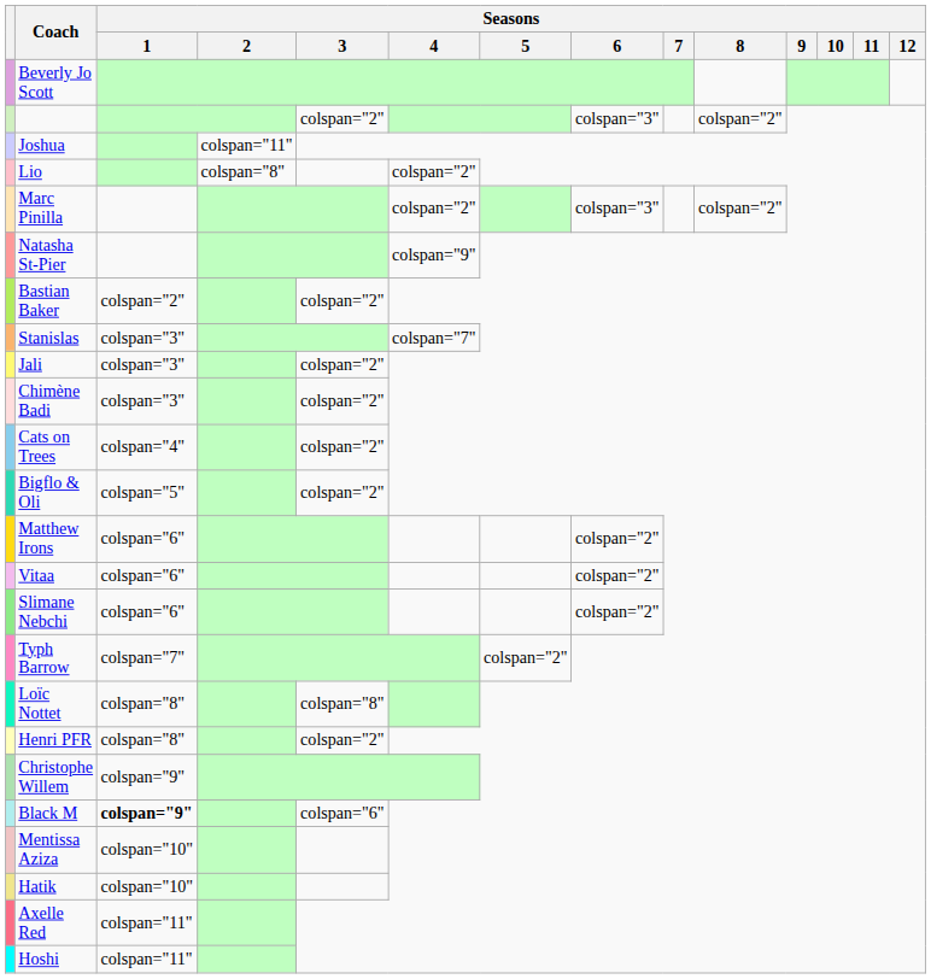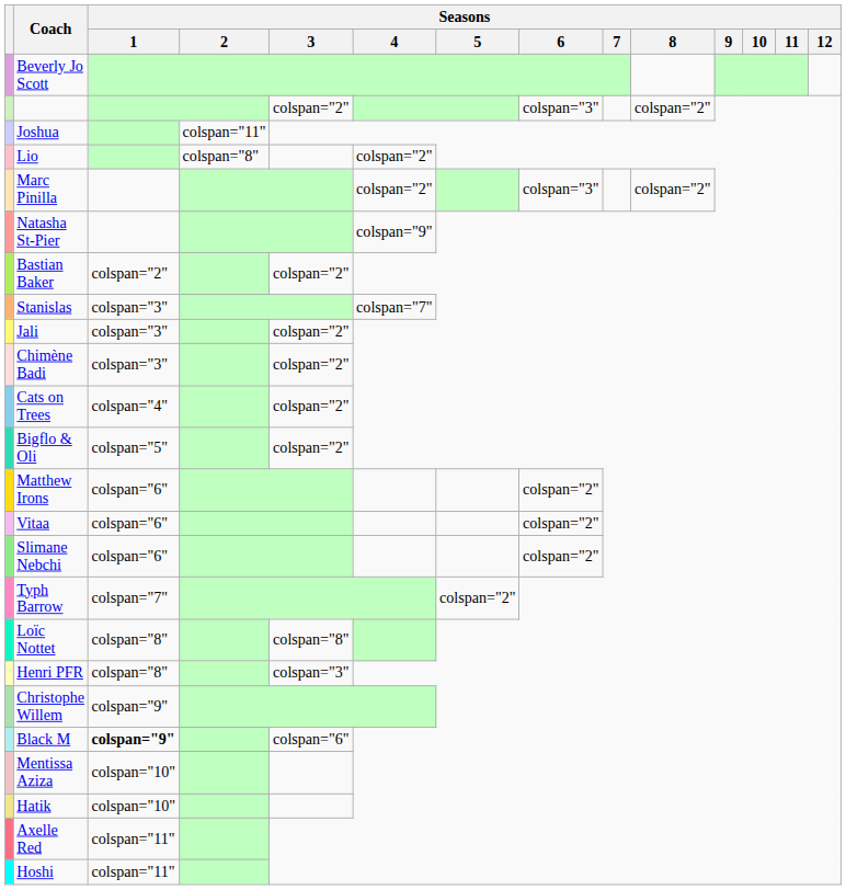Henri PFR | Seasons / 3: colspan="2" -> colspan="3"
